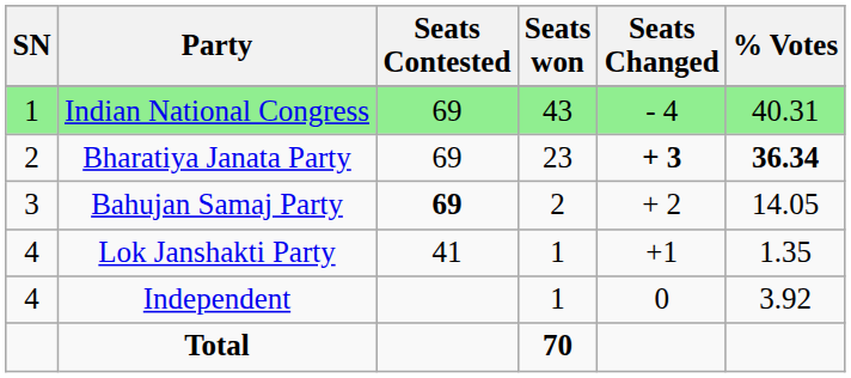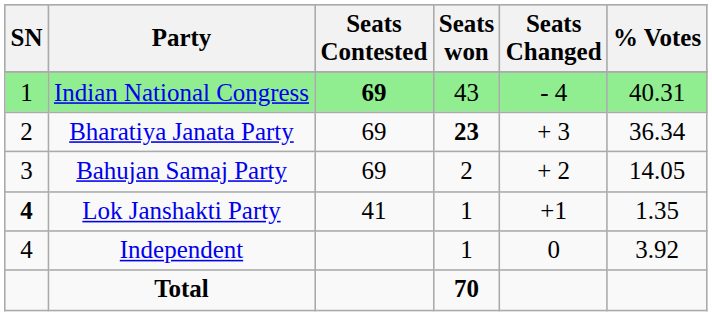Indian National Congress | Seats Contested: normal -> bold
Bharatiya Janata Party | Seats won: normal -> bold
Bharatiya Janata Party | Seats Changed: bold -> normal
Bharatiya Janata Party | % Votes: bold -> normal
Bahujan Samaj Party | Seats Contested: bold -> normal
Lok Janshakti Party | SN: normal -> bold
